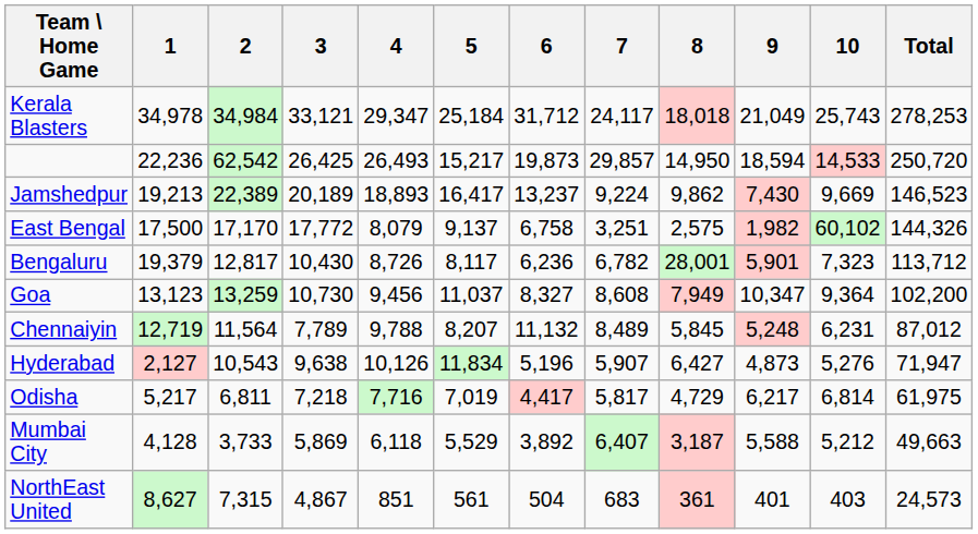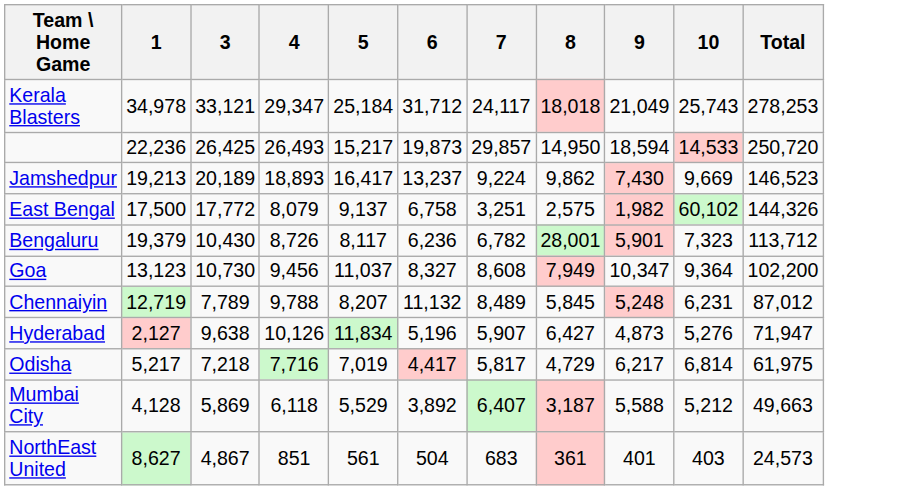- column: 2 | 34,984 | 62,542 | 22,389 | 17,170 | 12,817 | 13,259 | 11,564 | 10,543 | 6,811 | 3,733 | 7,315
